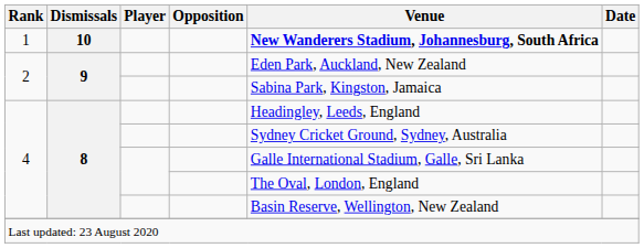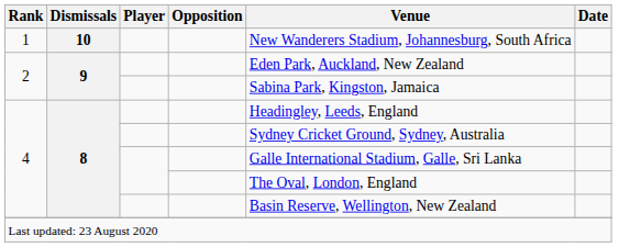1 | Venue: bold -> normal
